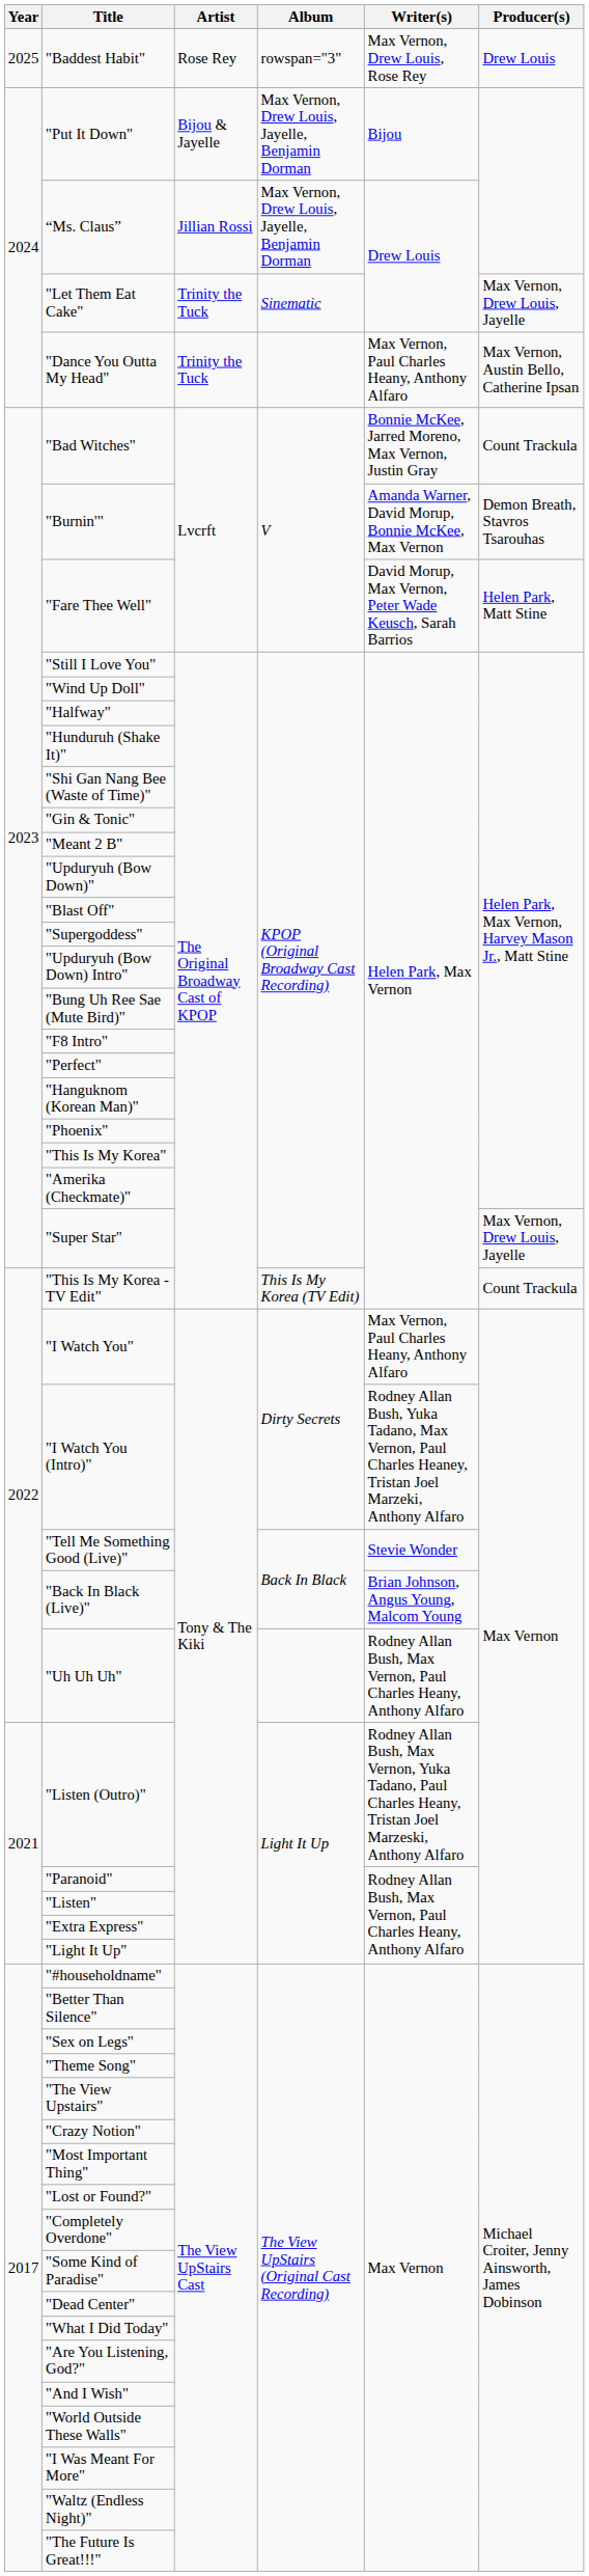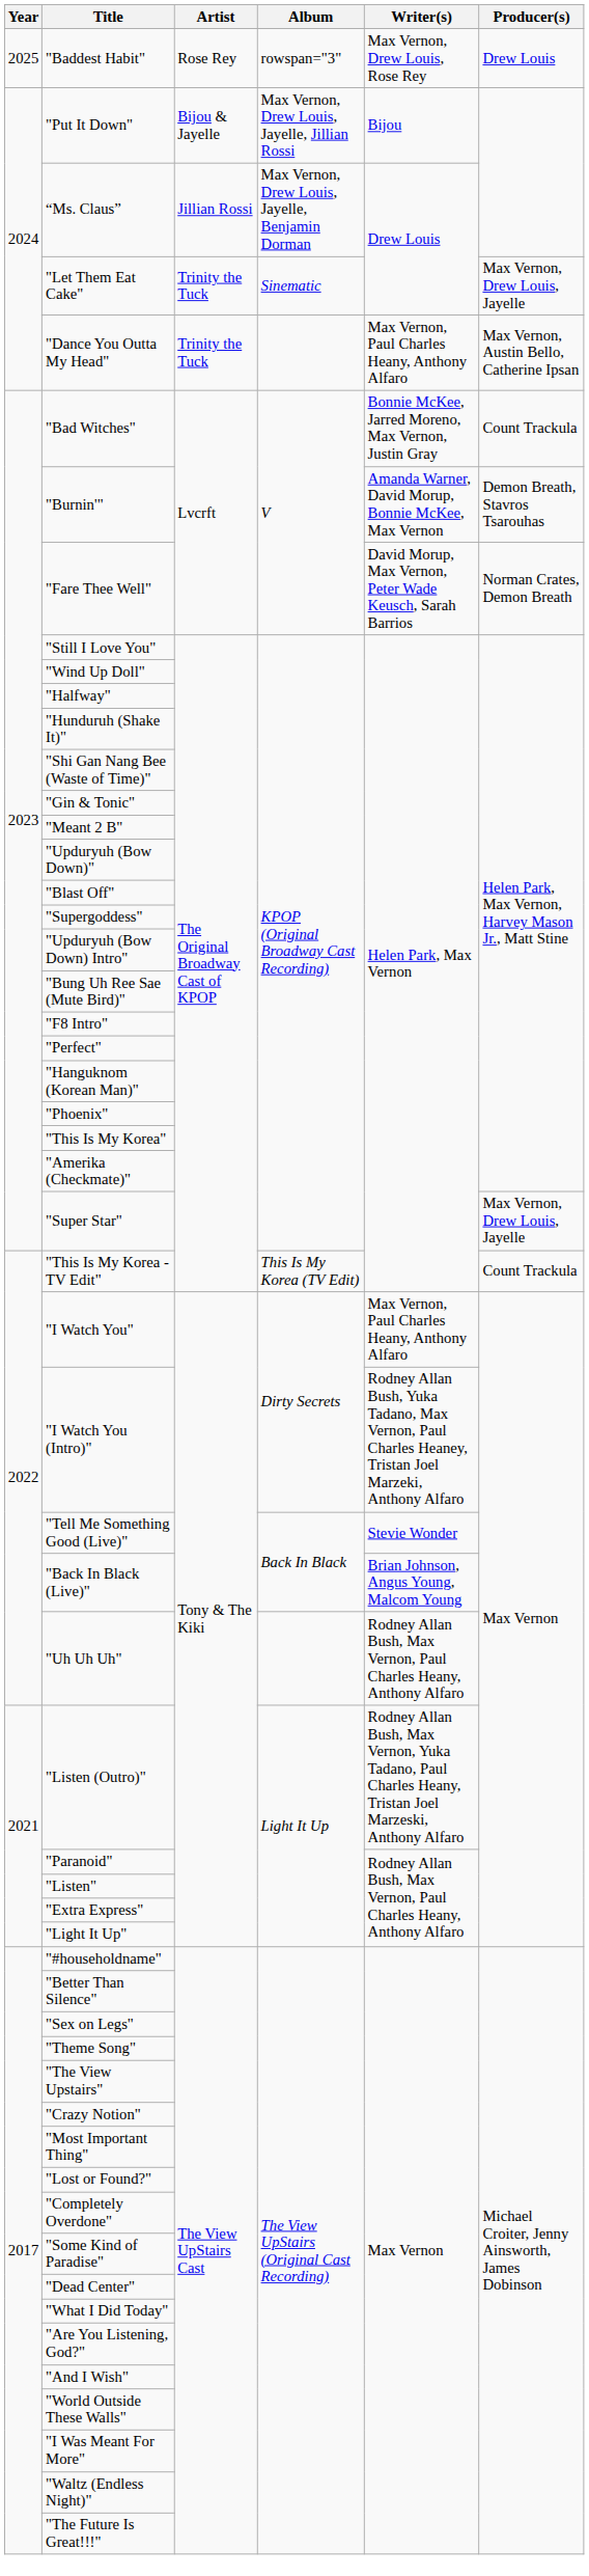"Put It Down" | Album: Max Vernon, Drew Louis, Jayelle, Benjamin Dorman -> Max Vernon, Drew Louis, Jayelle, Jillian Rossi
"Fare Thee Well" | Producer(s): Helen Park, Matt Stine -> Norman Crates, Demon Breath
